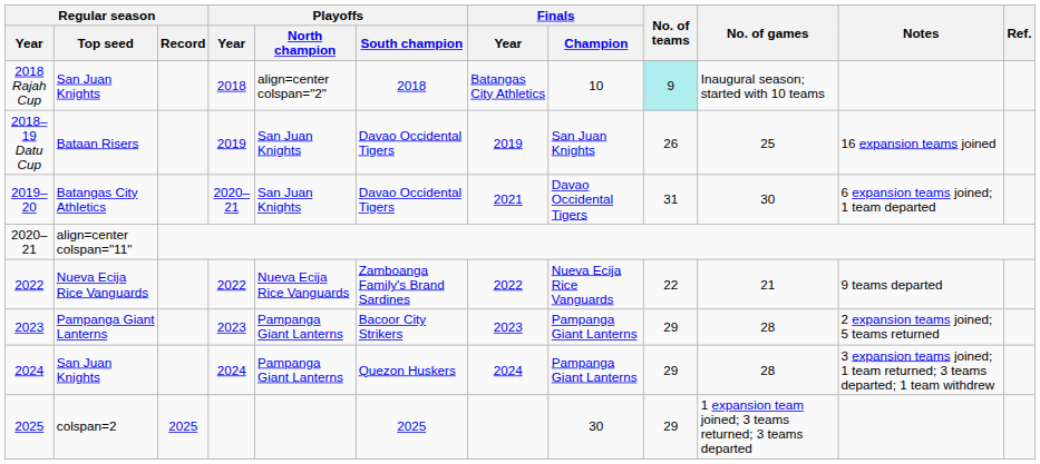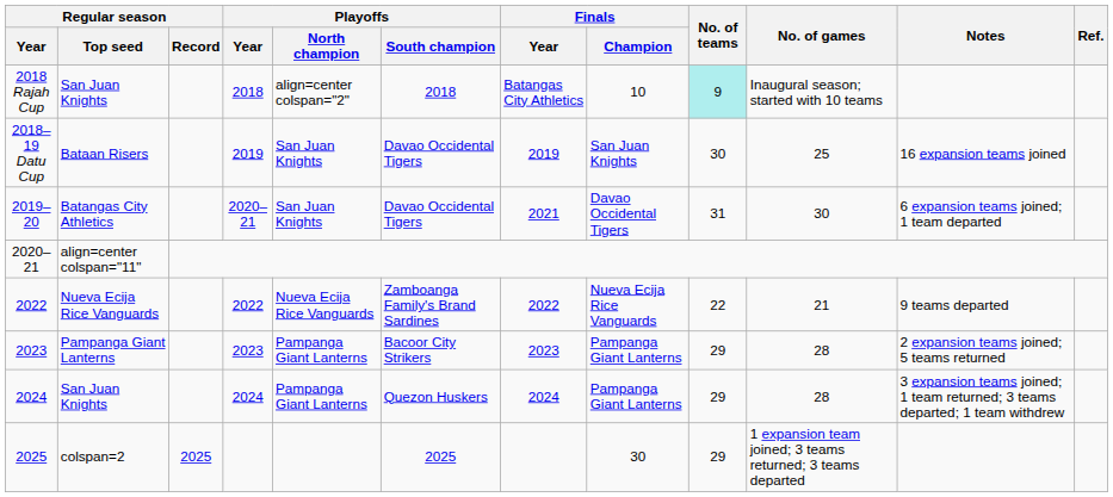2018–19 Datu Cup | No. of teams: 26 -> 30
